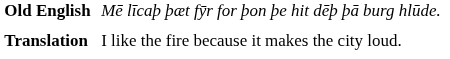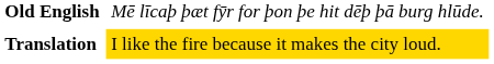Translation | column 2: no background -> gold background
